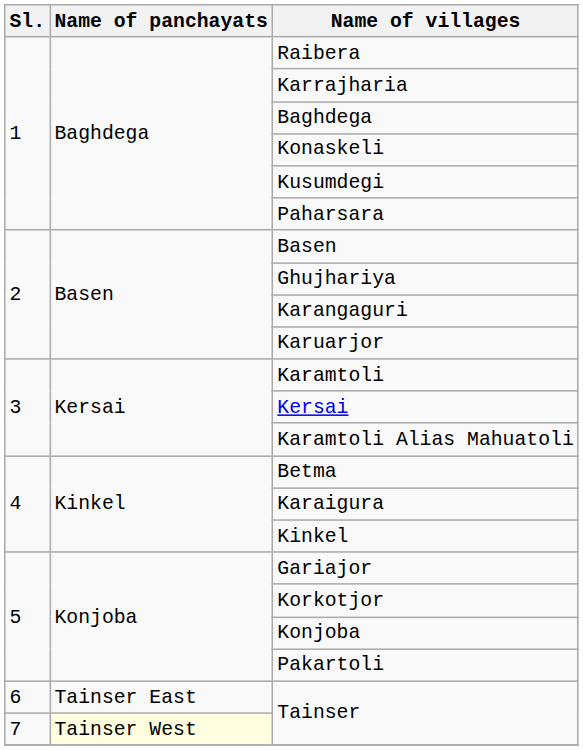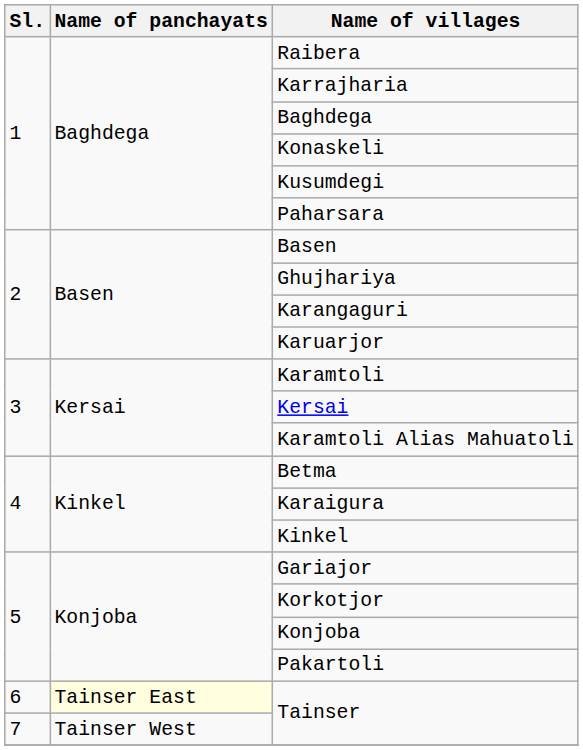6 / Tainser | Name of panchayats: no background -> lightyellow background
7 / Tainser | Name of panchayats: lightyellow background -> no background
